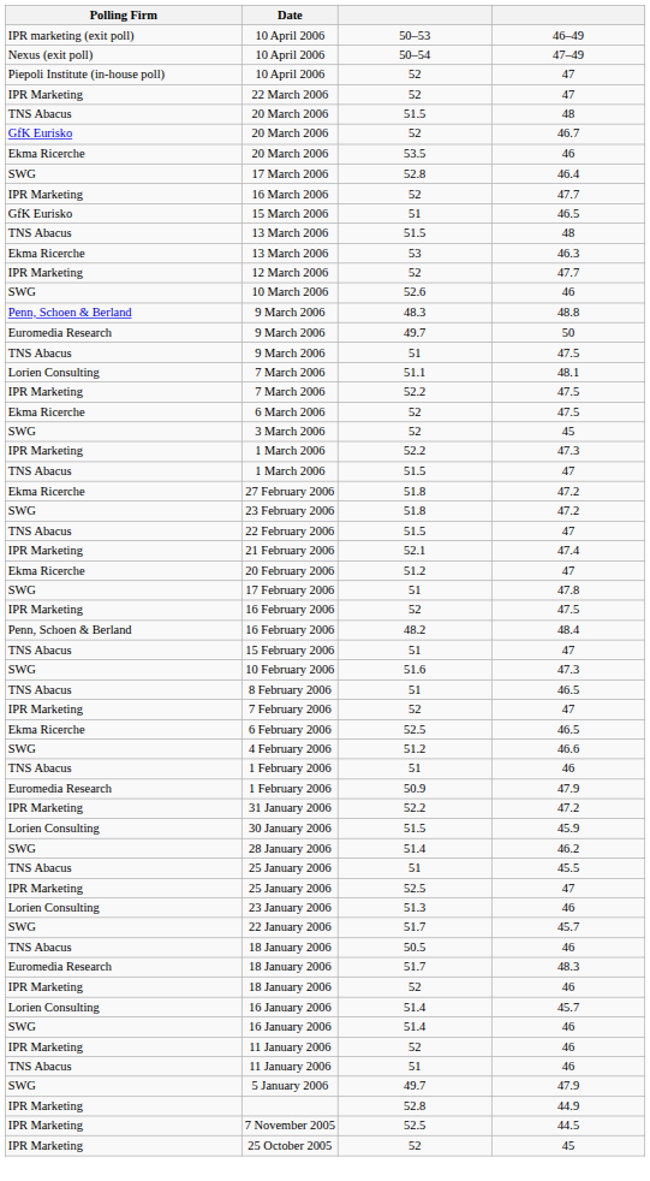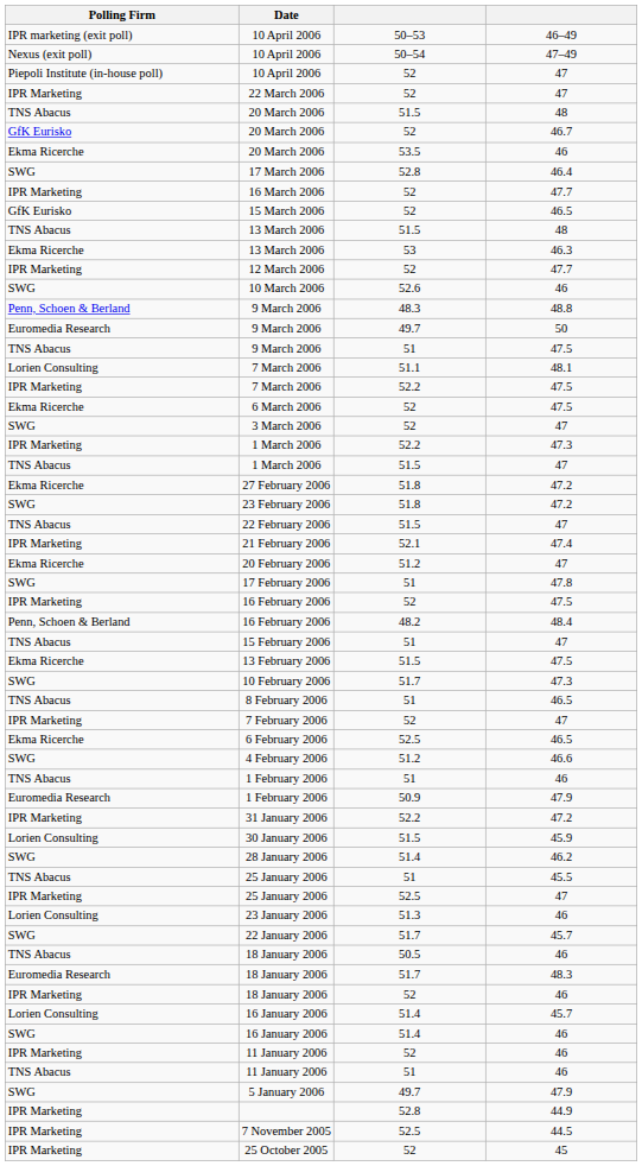15 March 2006 | column 3: 51 -> 52
3 March 2006 | column 4: 45 -> 47
+ row: Ekma Ricerche | 13 February 2006 | 51.5 | 47.5
10 February 2006 | column 3: 51.6 -> 51.7
